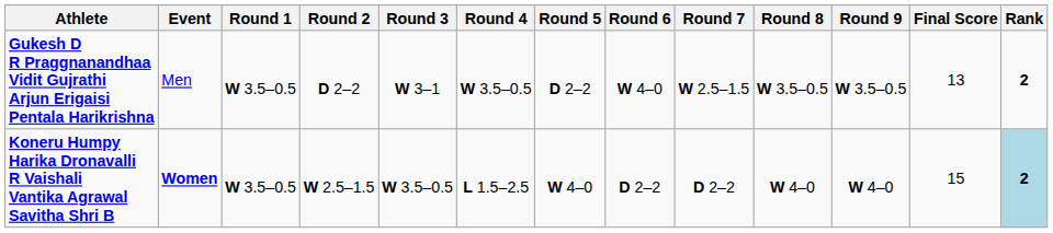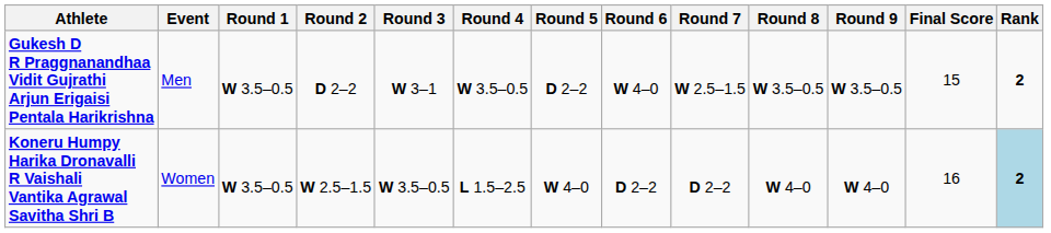row 2 | Final Score: 13 -> 15
row 3 | Event: bold -> normal
row 3 | Final Score: 15 -> 16
